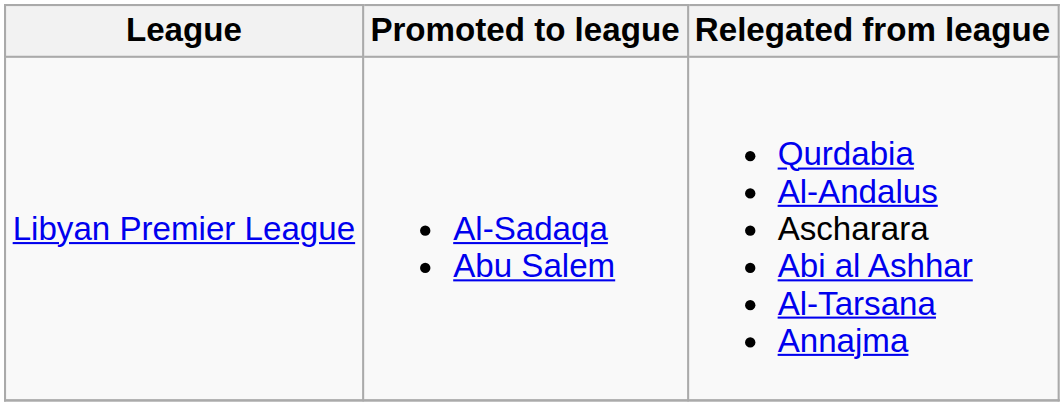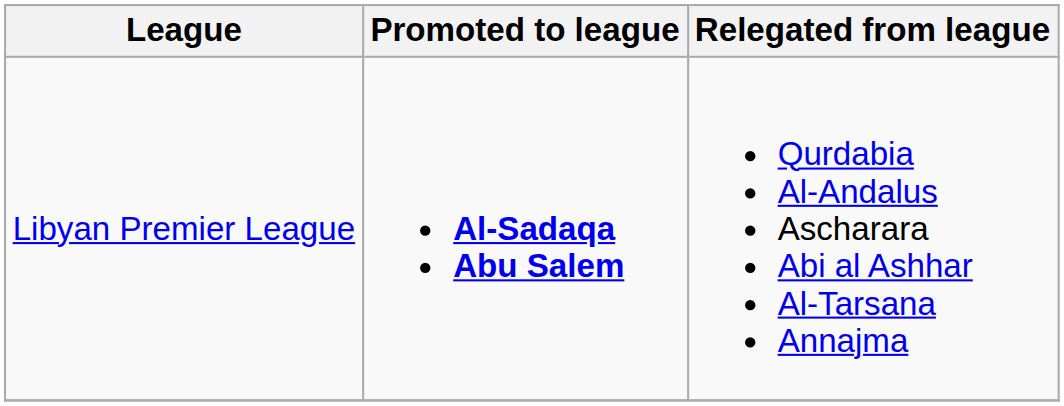Libyan Premier League | Promoted to league: normal -> bold
